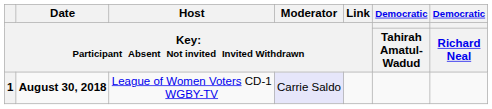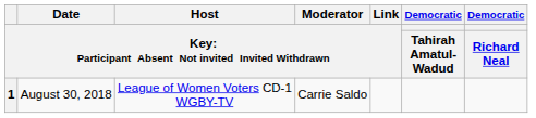1 | column 2: bold -> normal
1 | column 4: lavender background -> no background
